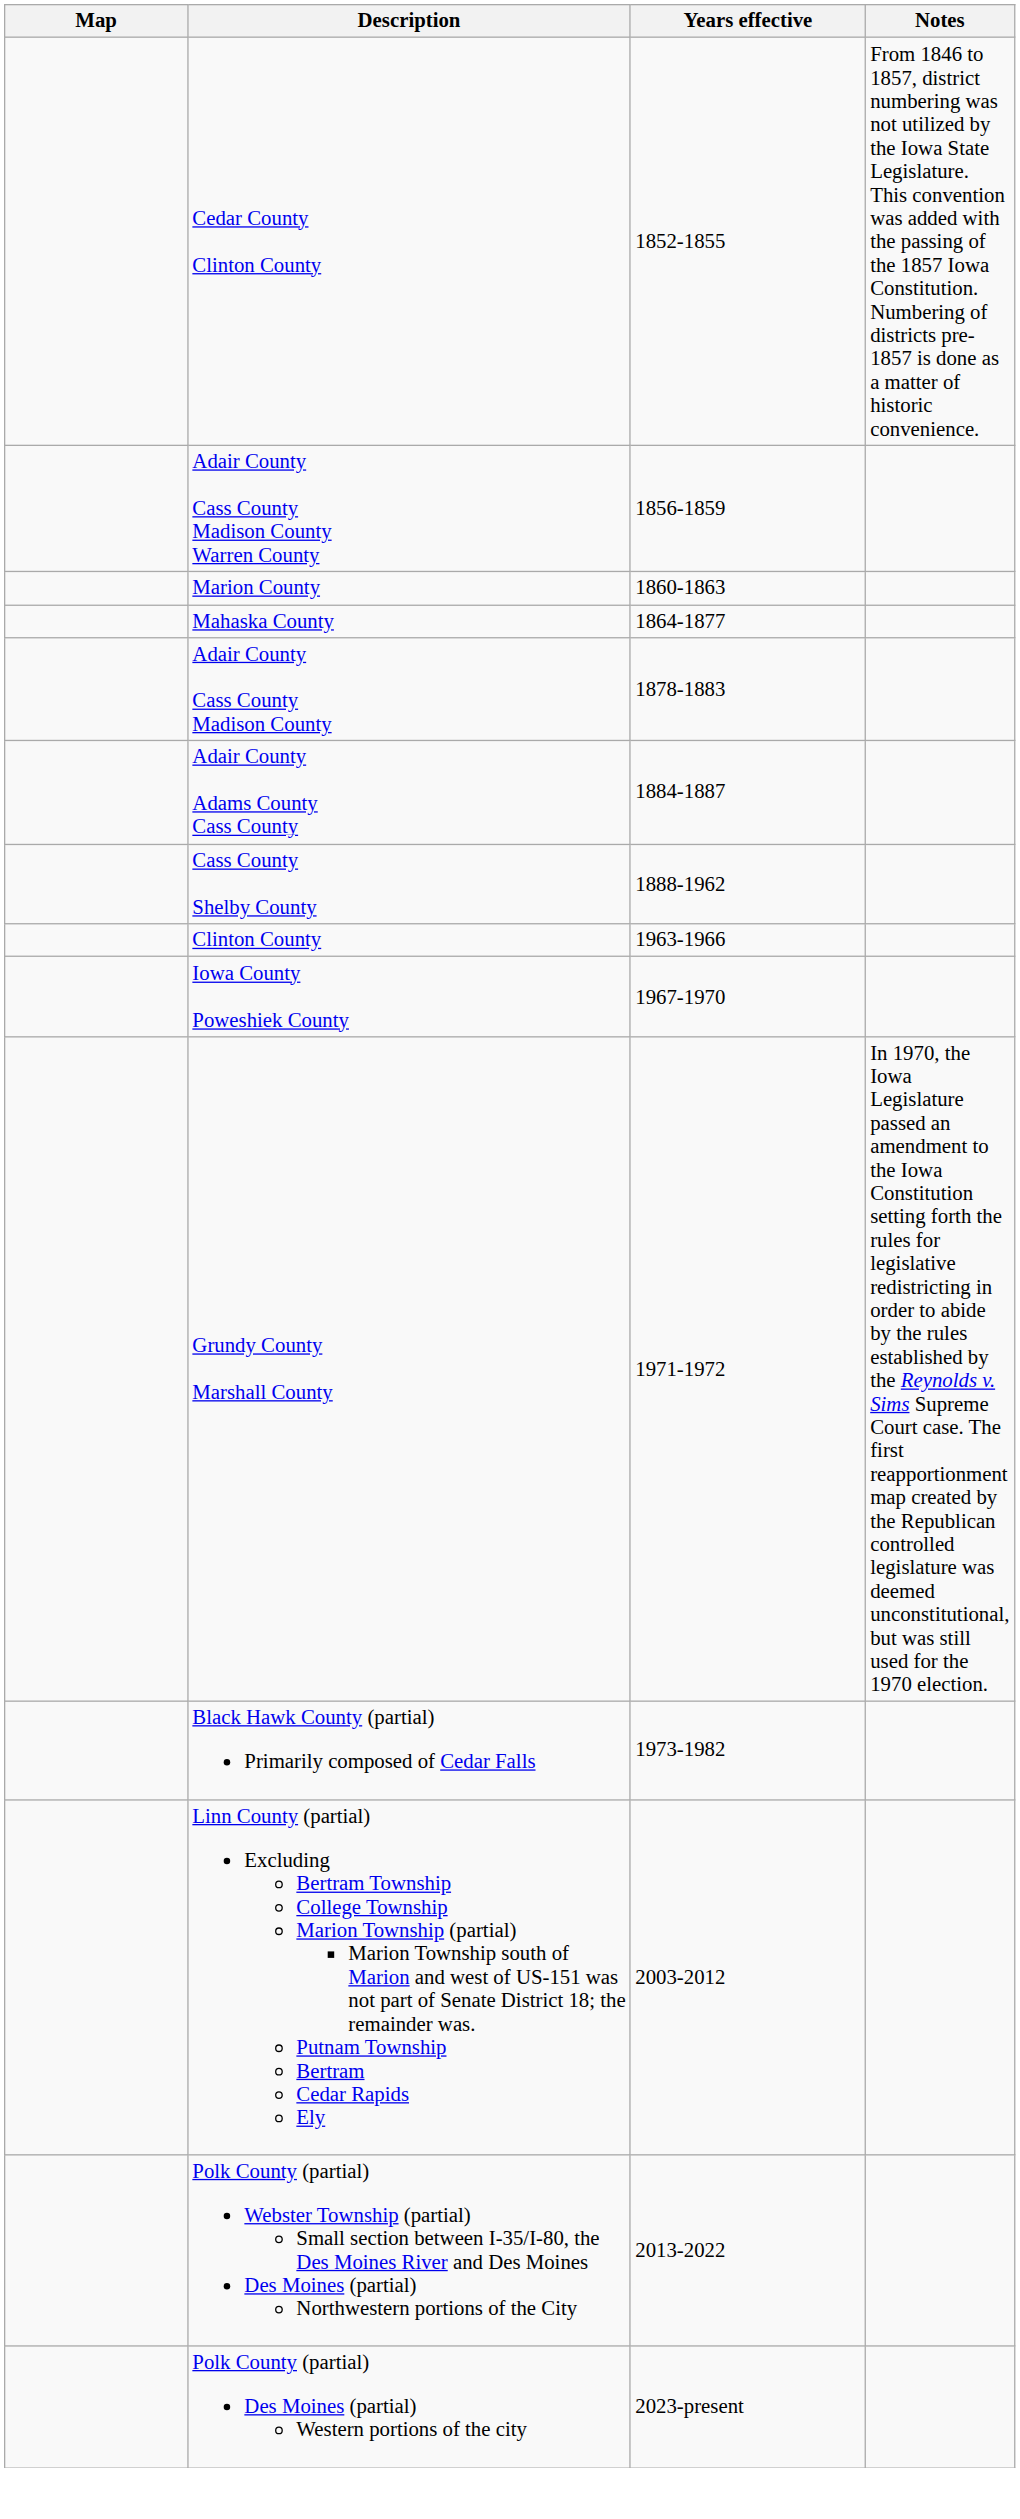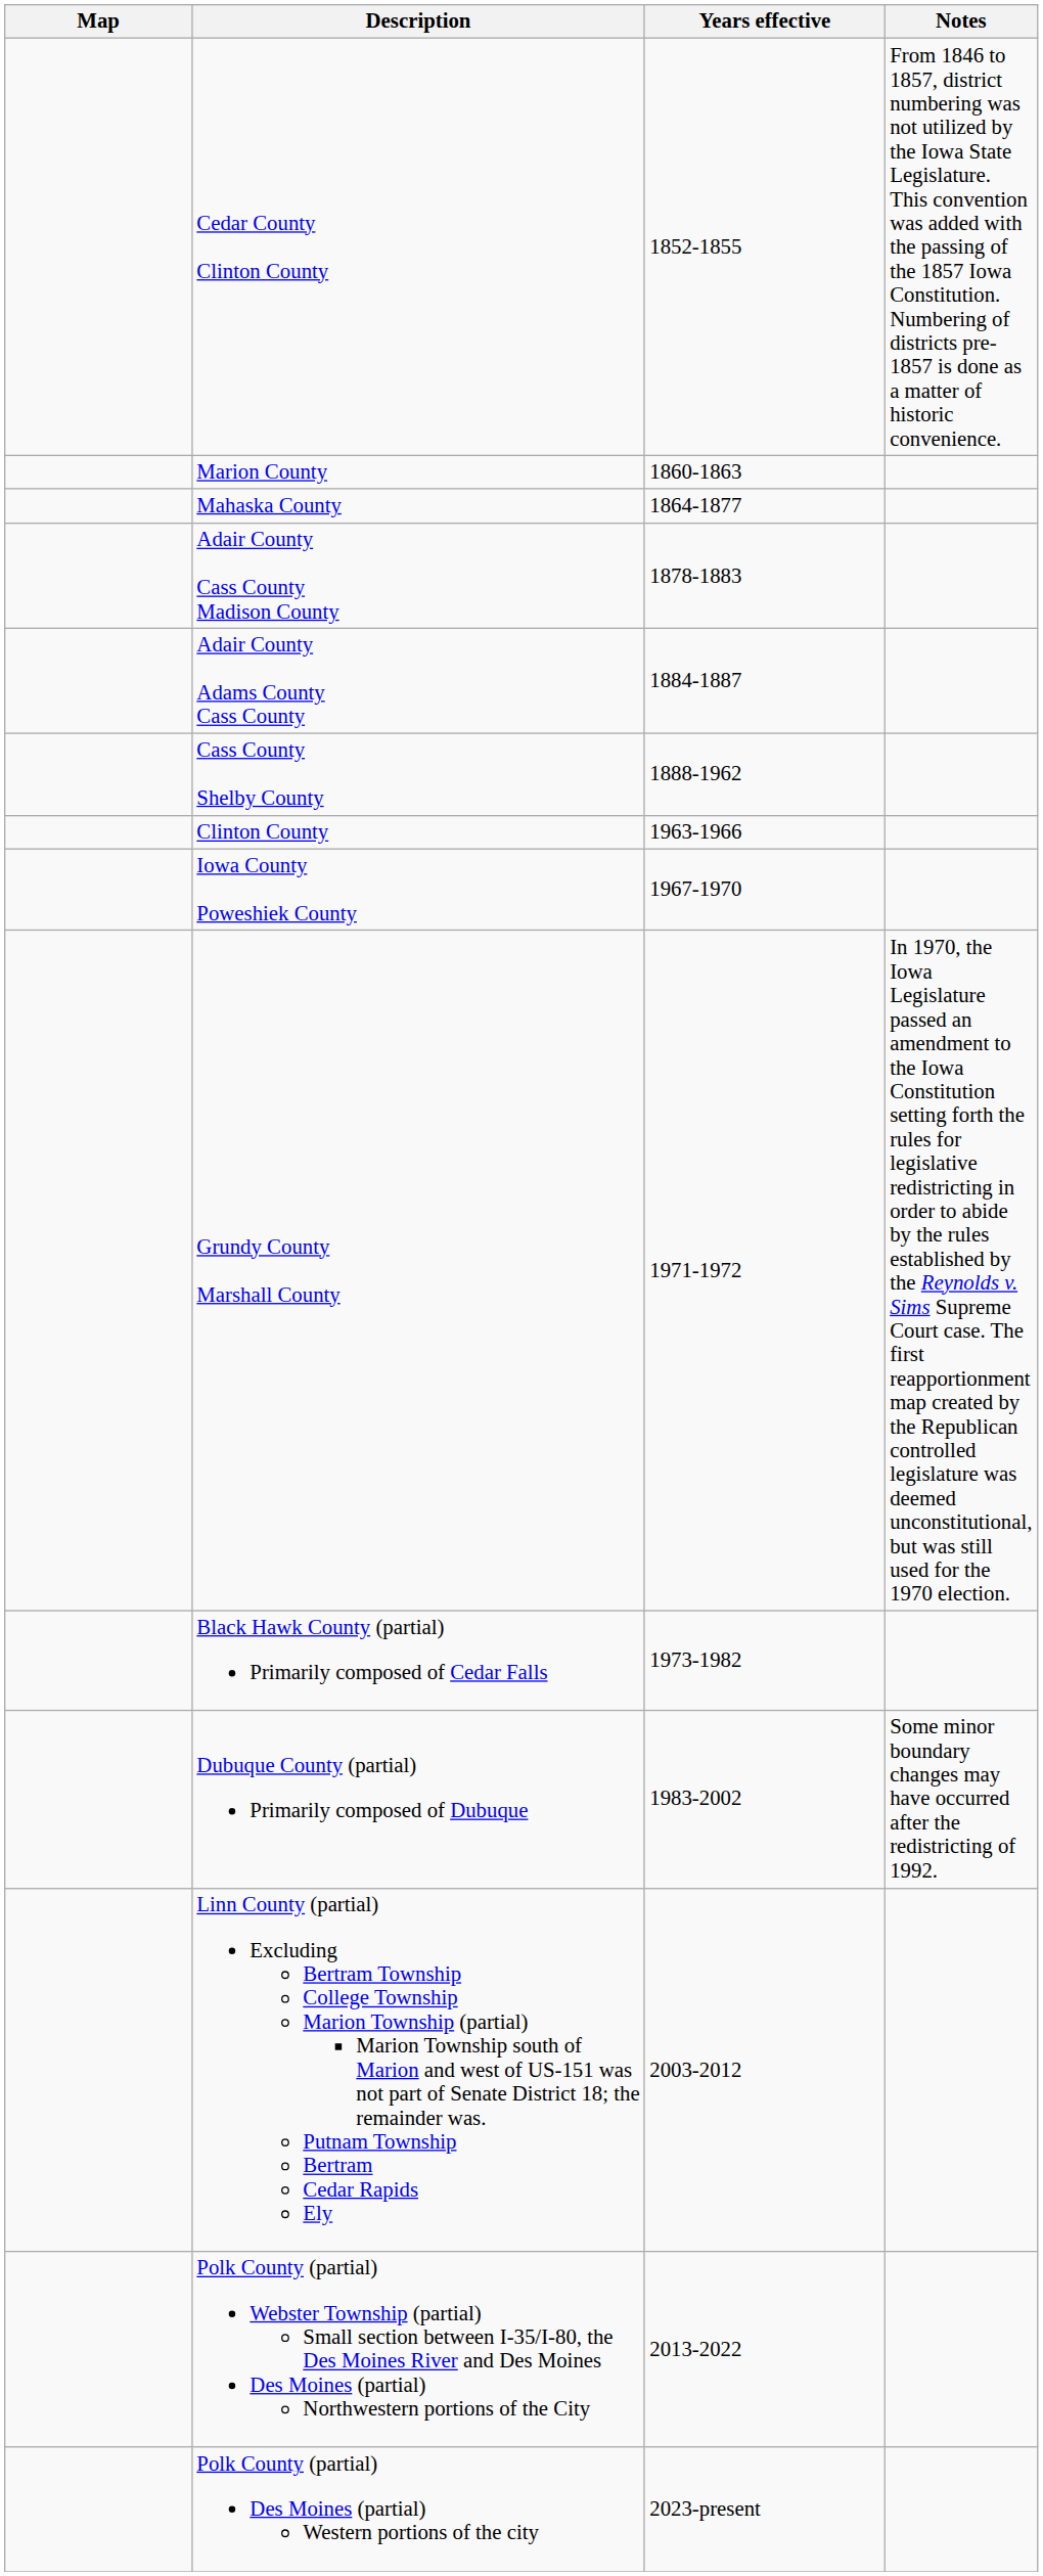- row: Adair County Cass County Madison County Warren County | 1856-1859
+ row: Dubuque County (partial) Primarily composed of Dubuque | 1983-2002 | Some minor boundary changes may have occurred after the redistricting of 1992.
